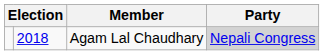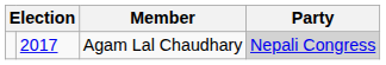Agam Lal Chaudhary | column 2: 2018 -> 2017
